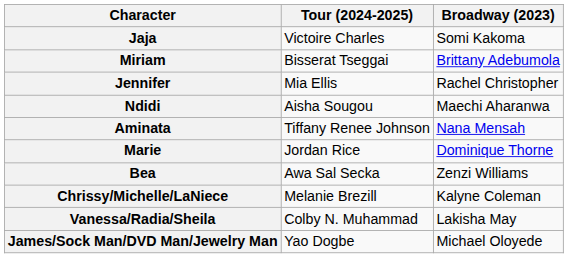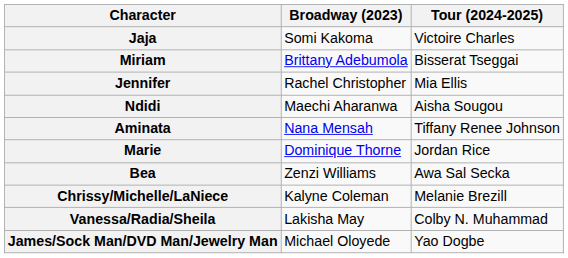columns swapped: Broadway (2023) <-> Tour (2024-2025)
